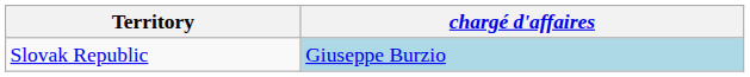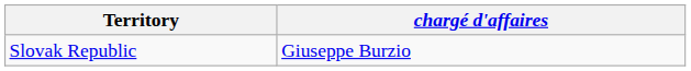Slovak Republic | chargé d'affaires: lightblue background -> no background
